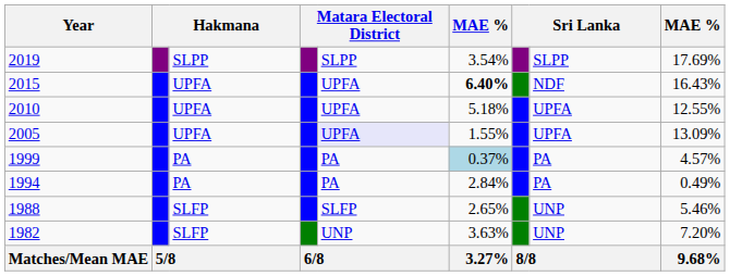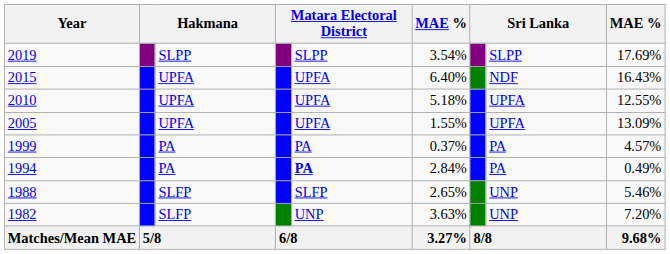2015 | column 6: bold -> normal
2005 | column 5: lavender background -> no background
1999 | column 6: lightblue background -> no background
1994 | column 5: normal -> bold
